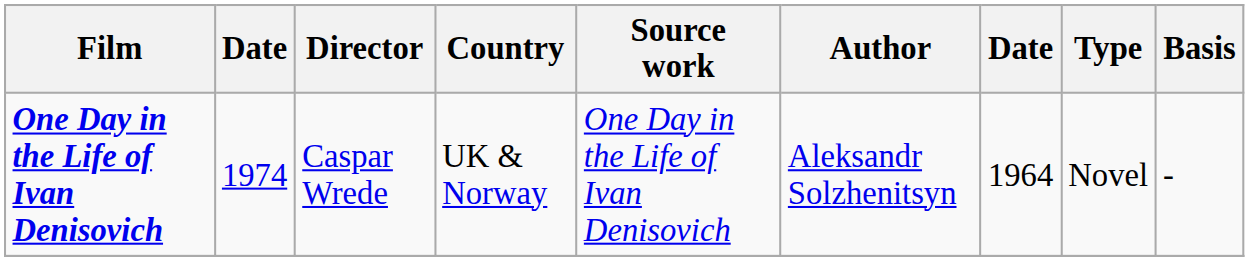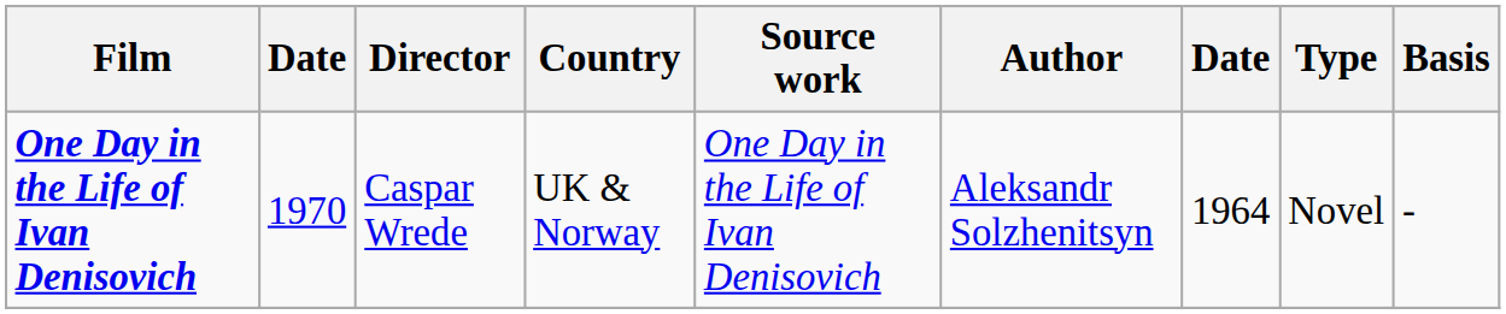row 2 | column 2: 1974 -> 1970
